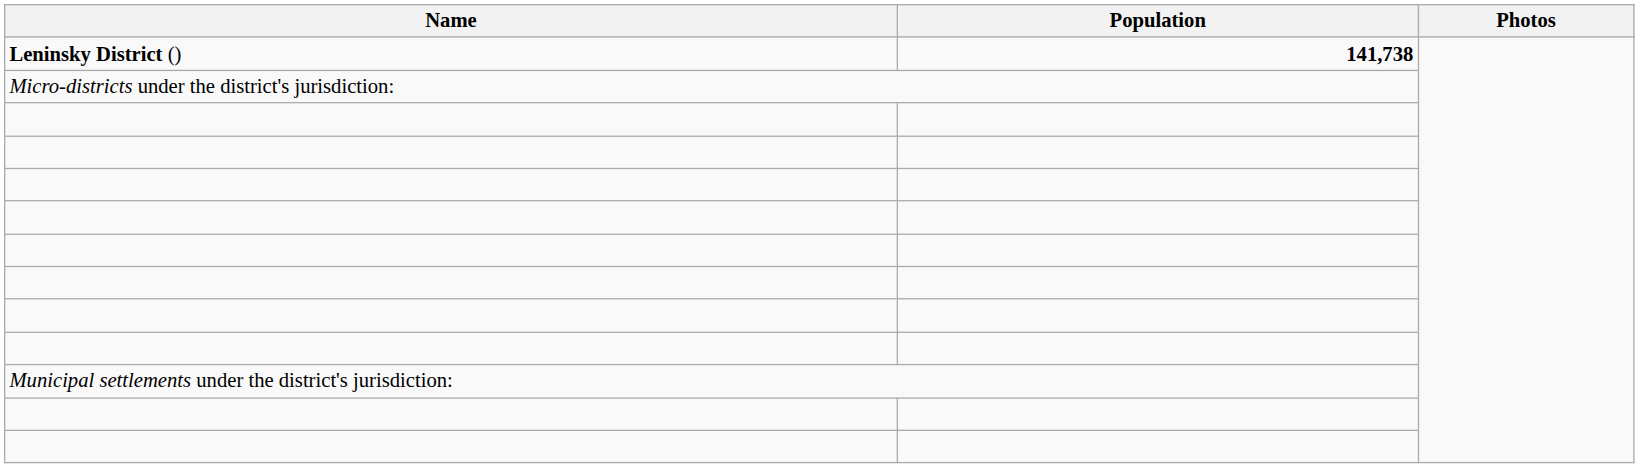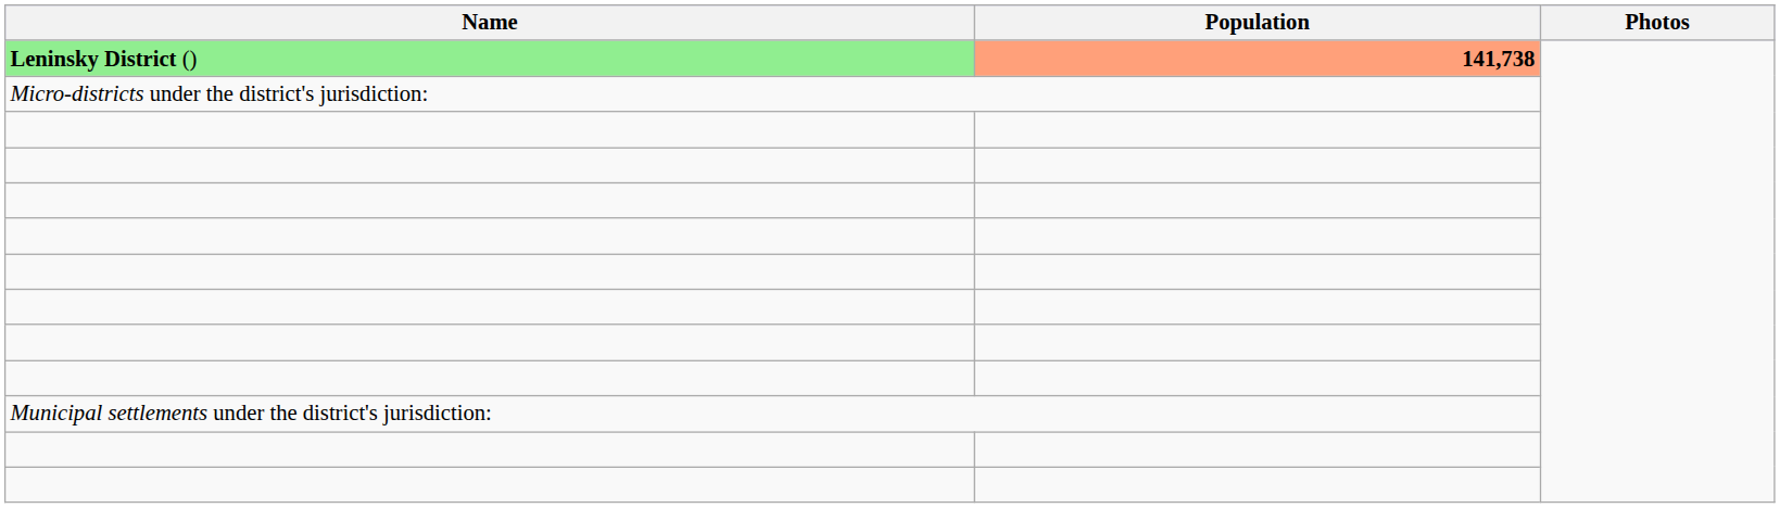Leninsky District () | Name: no background -> lightgreen background
Leninsky District () | Population: no background -> lightsalmon background
